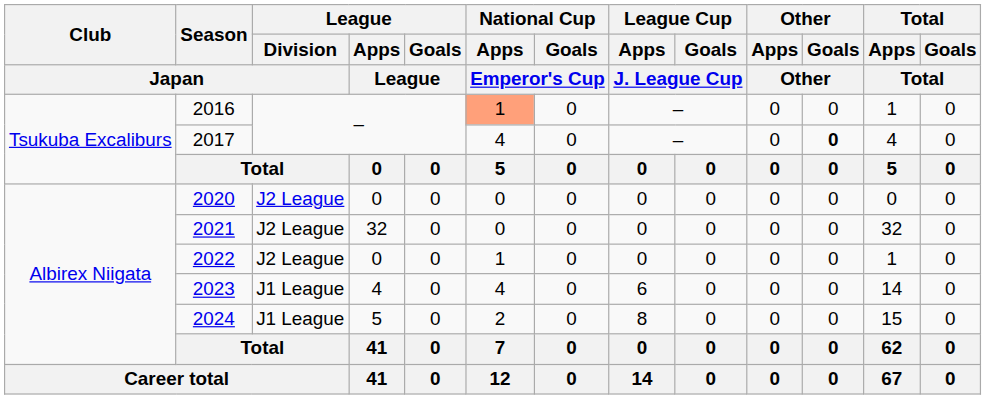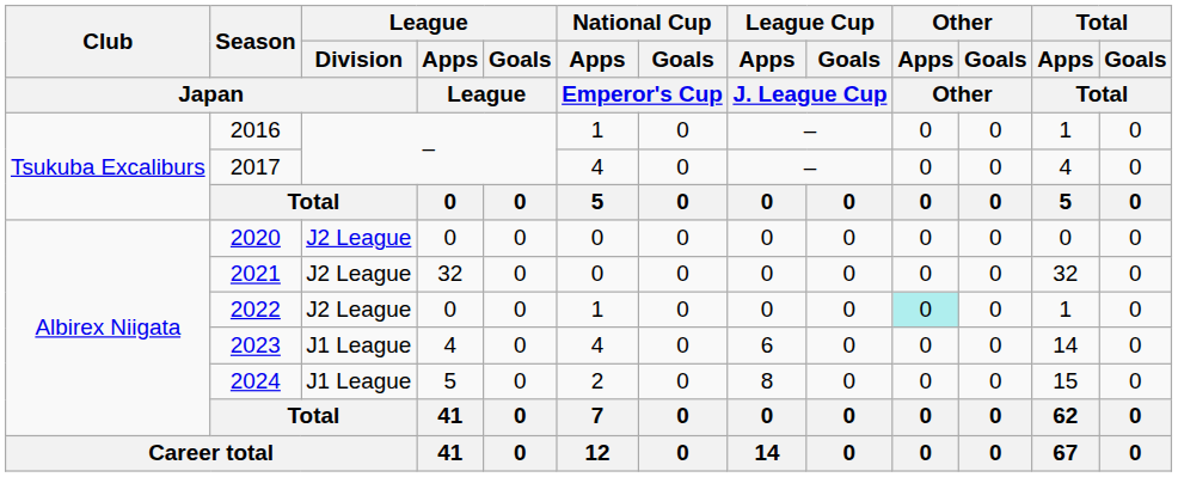2016 | National Cup / Apps / Emperor's Cup: lightsalmon background -> no background
2017 | Other / Goals / Other: bold -> normal
2022 | Other / Apps / Other: no background -> paleturquoise background
